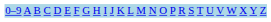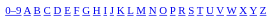row 1 | column 1: lightblue background -> no background
